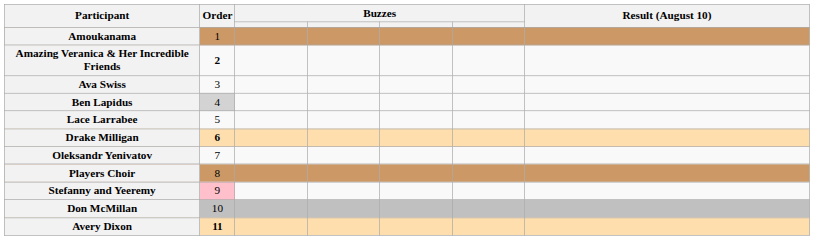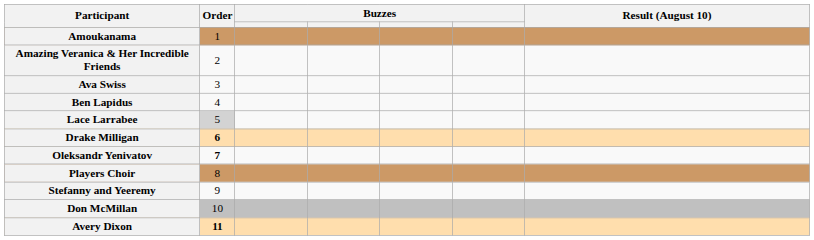Amazing Veranica & Her Incredible Friends | Order: bold -> normal
Ben Lapidus | Order: lightgrey background -> no background
Lace Larrabee | Order: no background -> lightgrey background
Oleksandr Yenivatov | Order: normal -> bold
Stefanny and Yeeremy | Order: pink background -> no background
